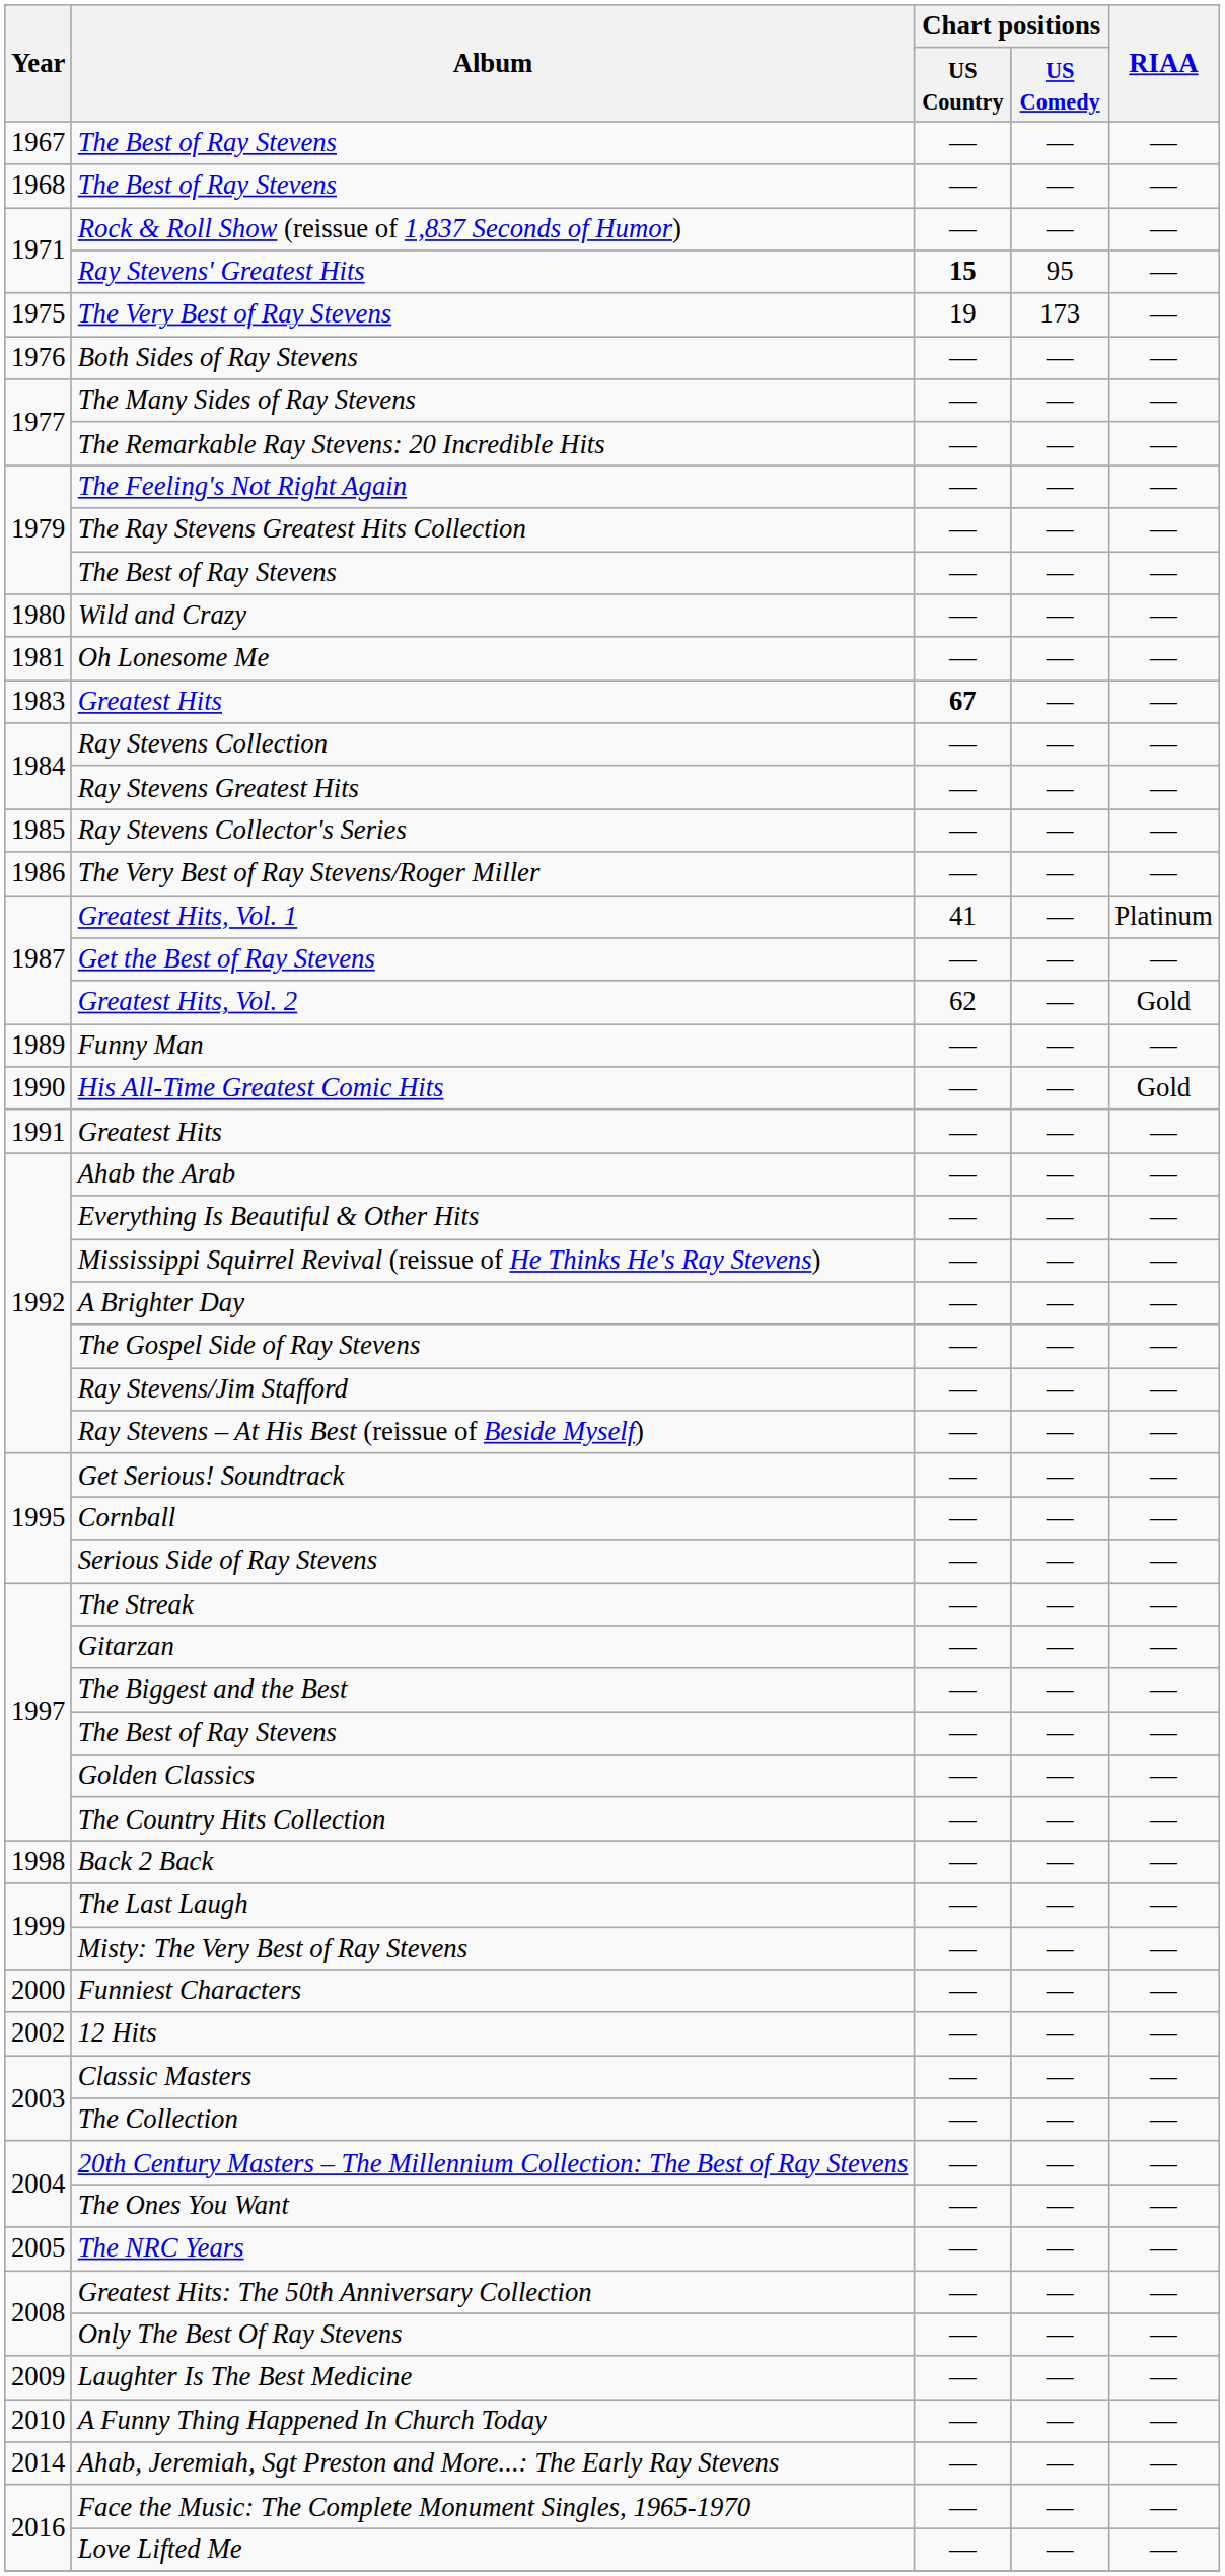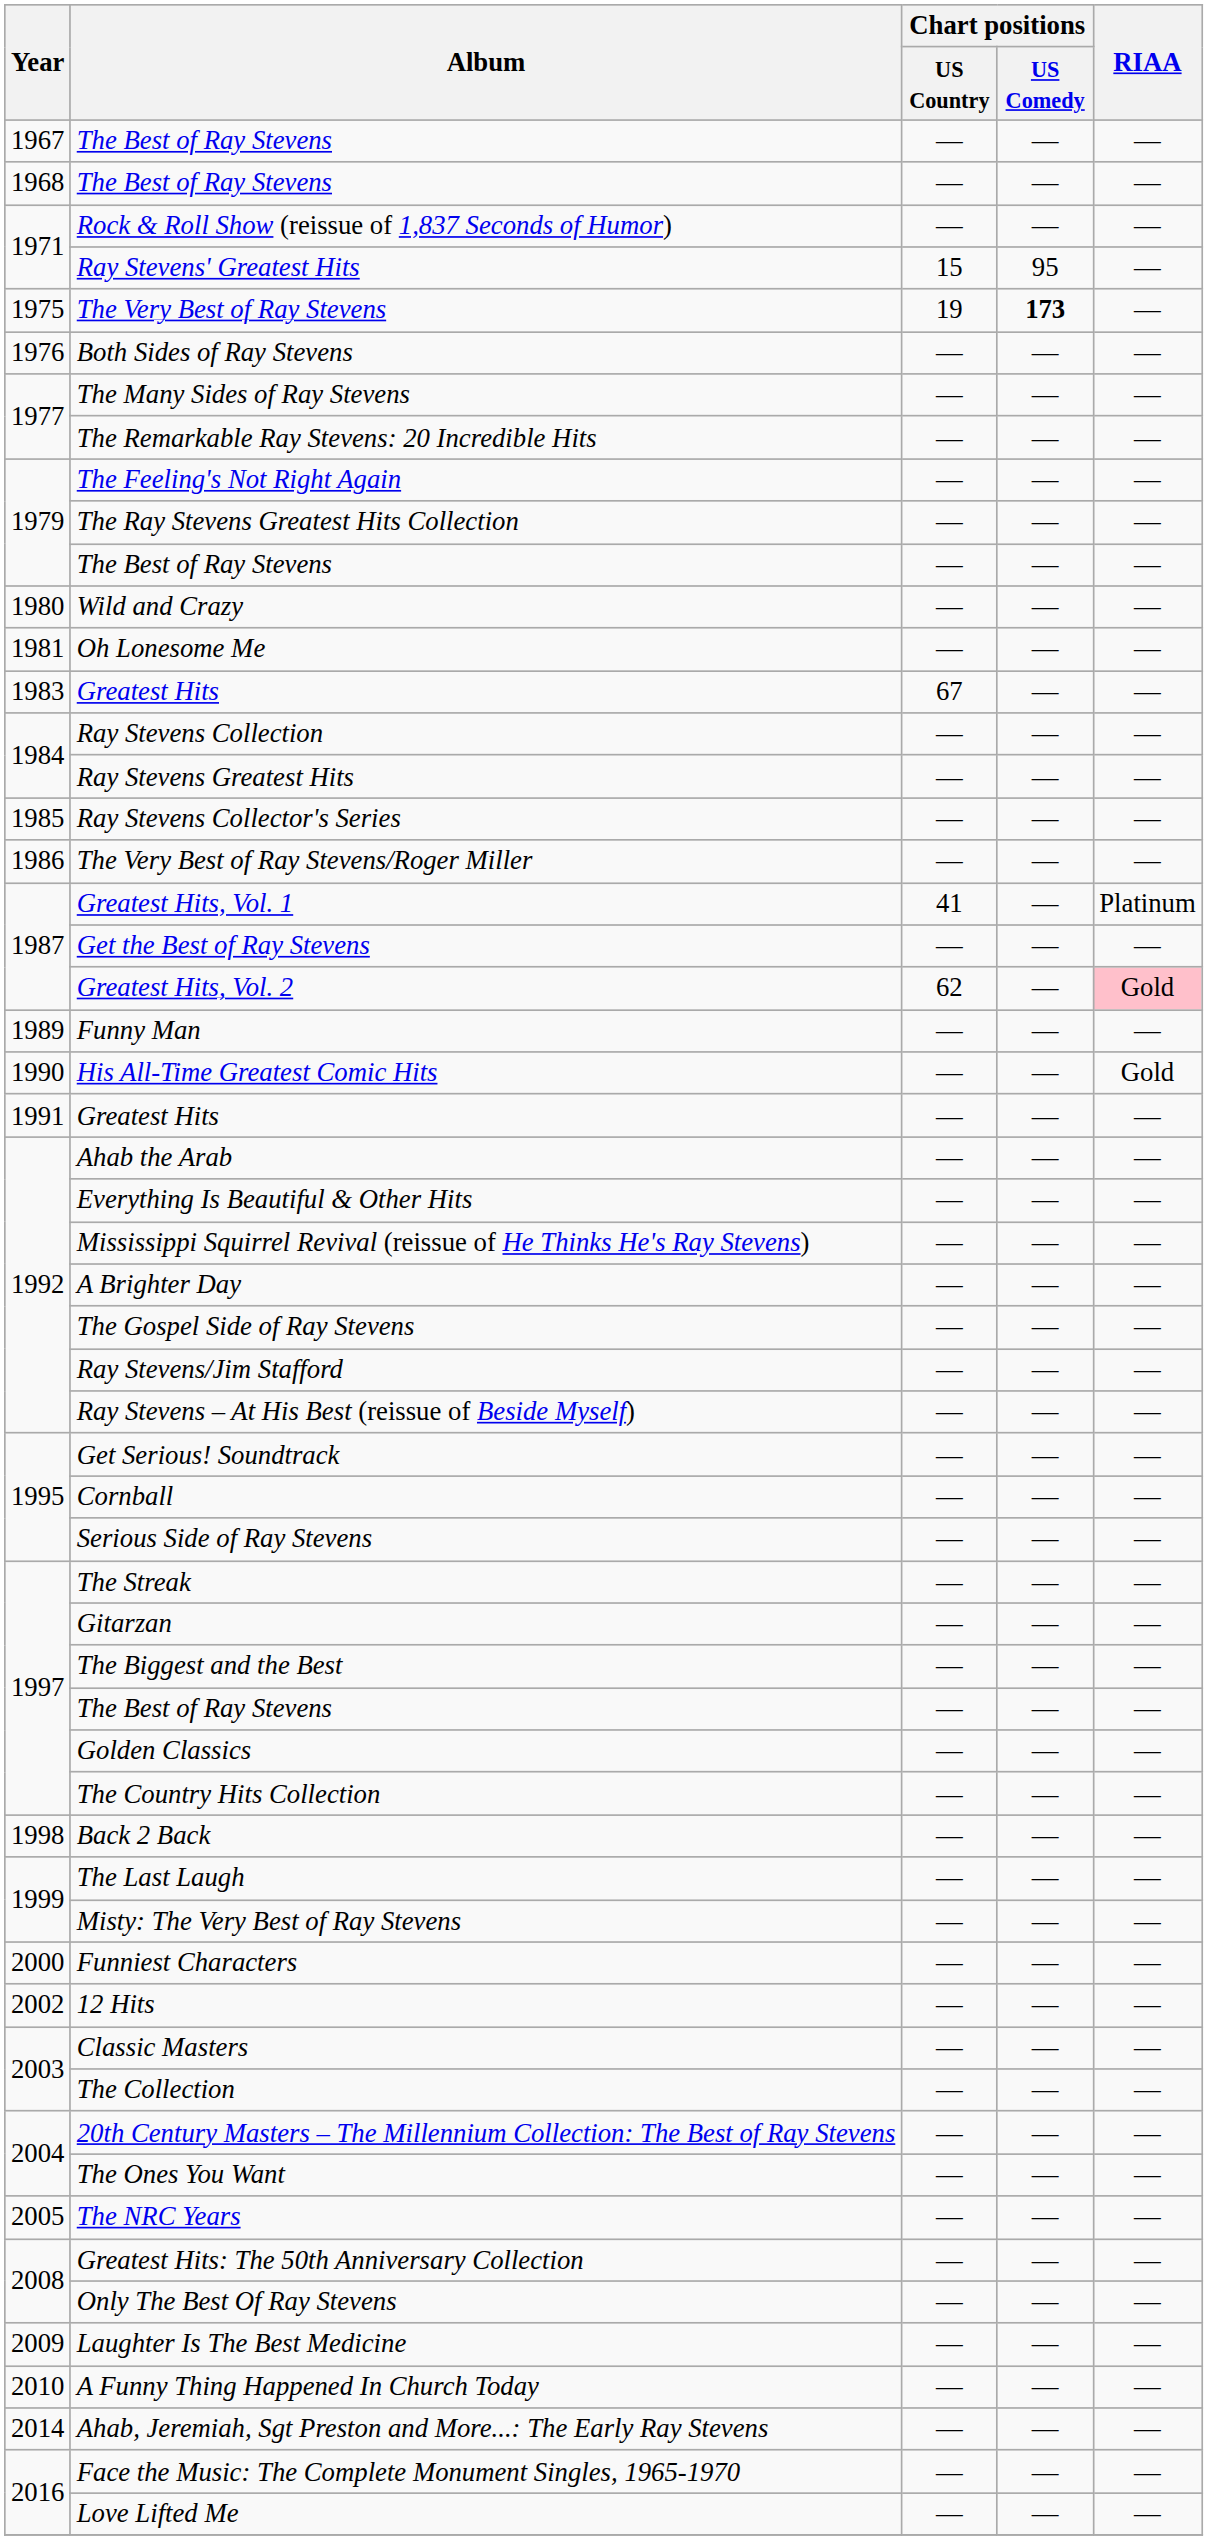Ray Stevens' Greatest Hits | Chart positions / US Country: bold -> normal
The Very Best of Ray Stevens | Chart positions / US Comedy: normal -> bold
1983 / Greatest Hits | Chart positions / US Country: bold -> normal
Greatest Hits, Vol. 2 | RIAA: no background -> pink background
